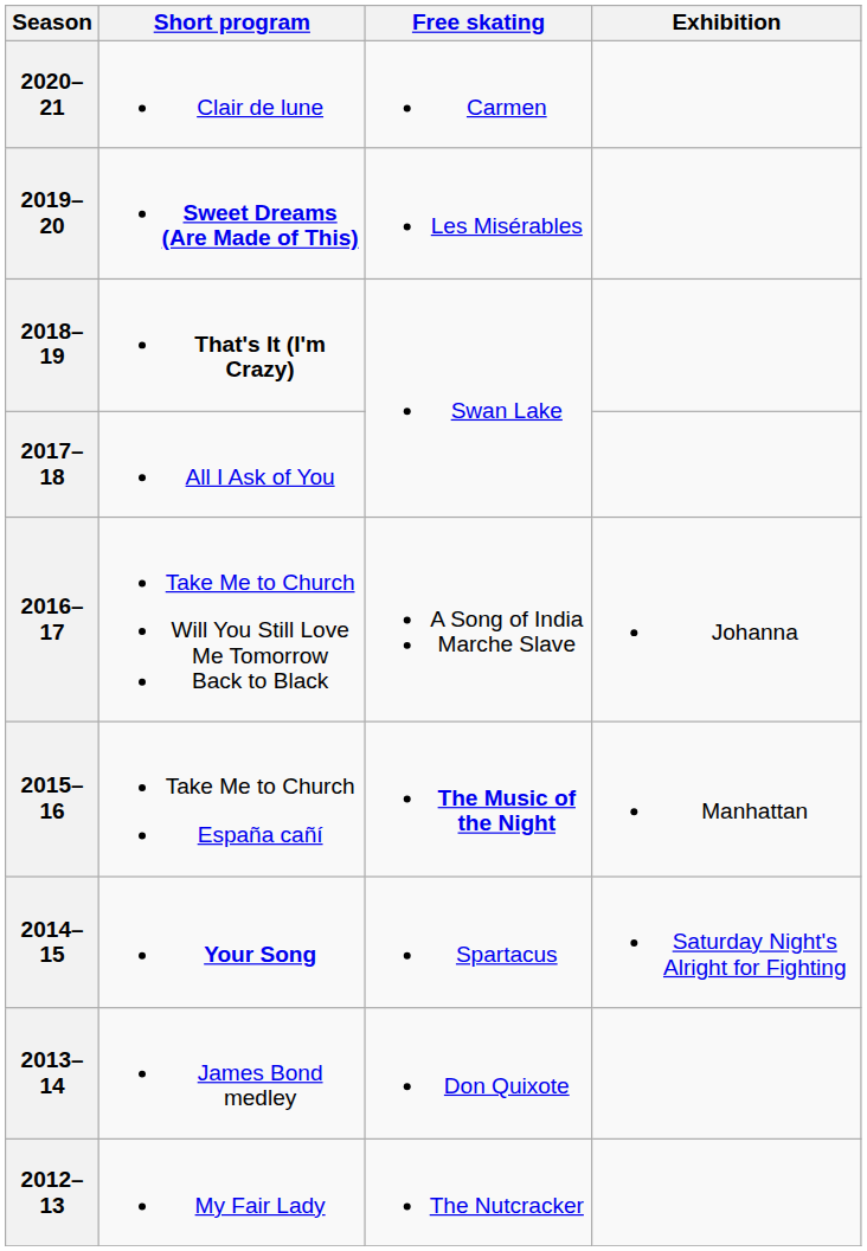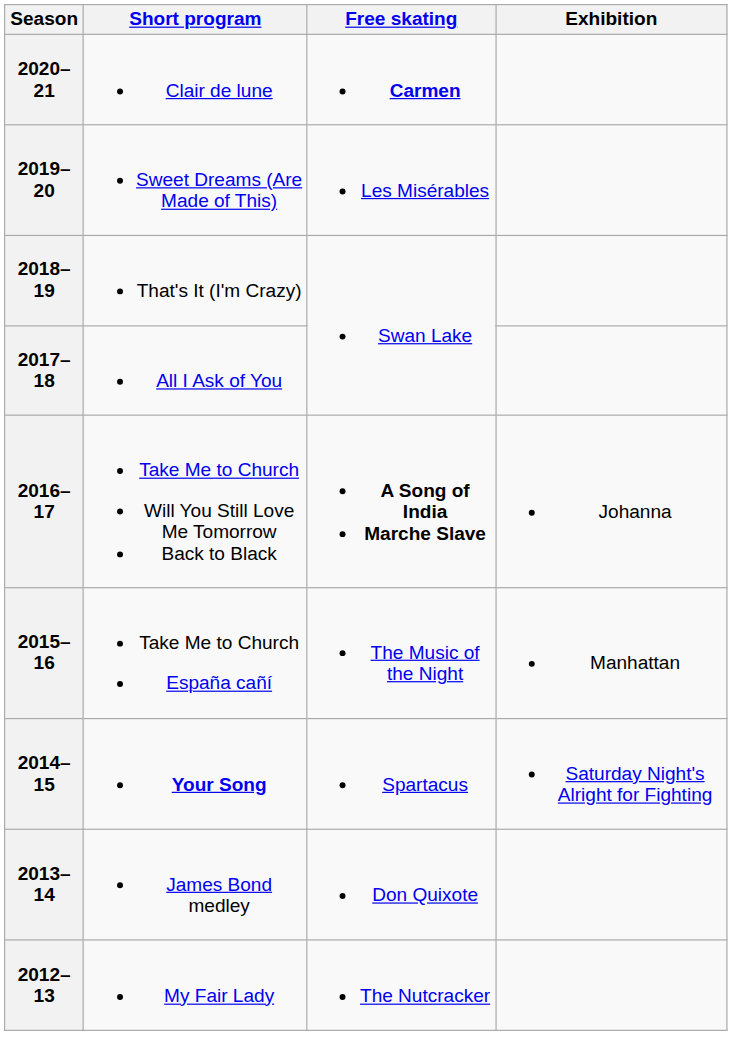2020–21 | Free skating: normal -> bold
2019–20 | Short program: bold -> normal
2018–19 | Short program: bold -> normal
2016–17 | Free skating: normal -> bold
2015–16 | Free skating: bold -> normal
